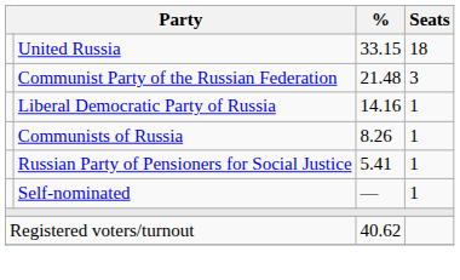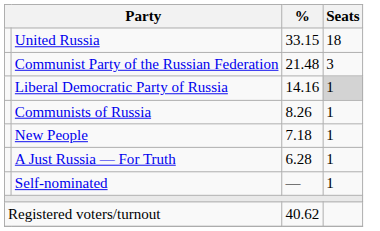Liberal Democratic Party of Russia | Seats: no background -> lightgrey background
+ row: New People | 7.18 | 1
+ row: A Just Russia — For Truth | 6.28 | 1
- row: Russian Party of Pensioners for Social Justice | 5.41 | 1
